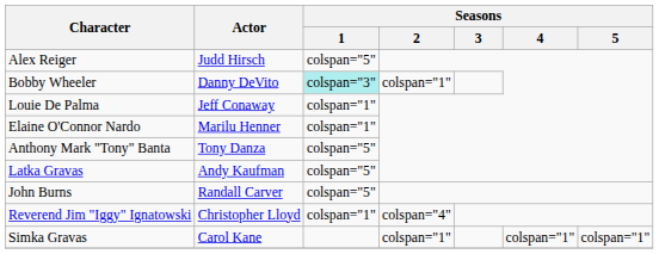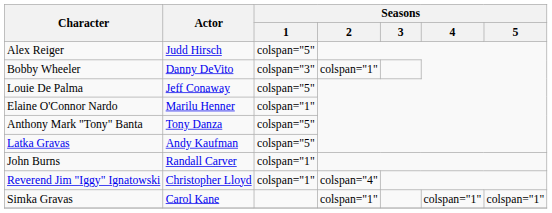Bobby Wheeler | Seasons / 1: paleturquoise background -> no background
Louie De Palma | Seasons / 1: colspan="1" -> colspan="5"
John Burns | Seasons / 1: colspan="5" -> colspan="1"
